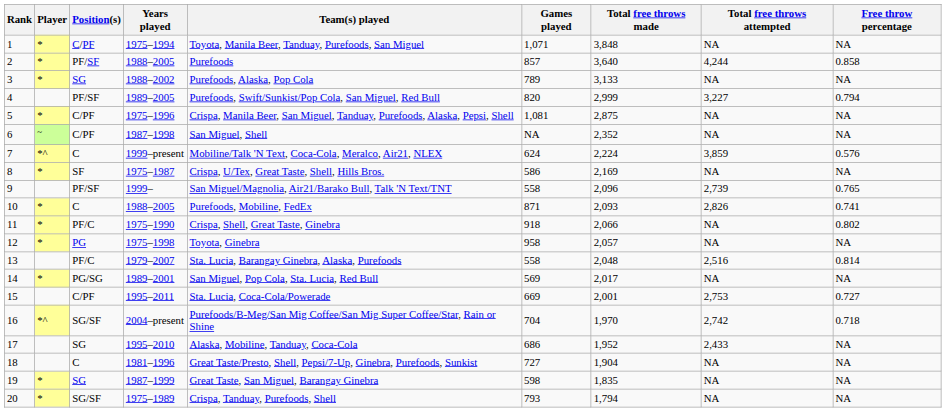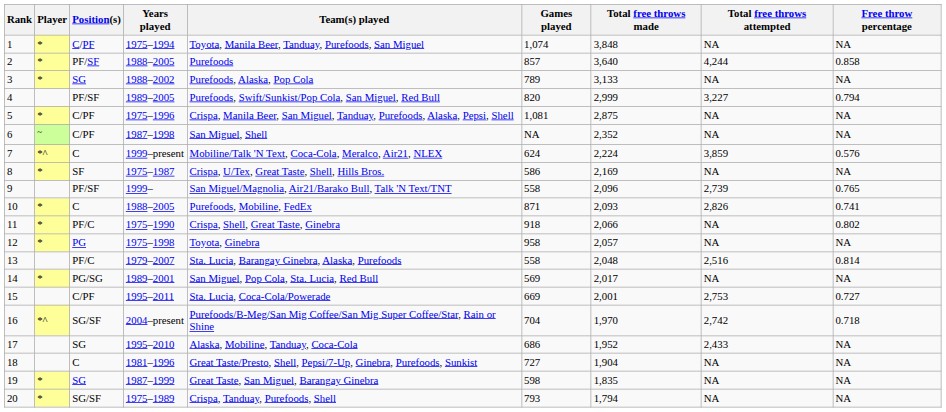1 | Games played: 1,071 -> 1,074
